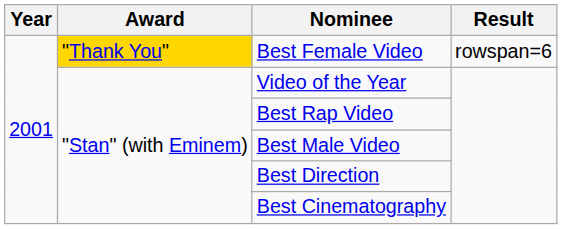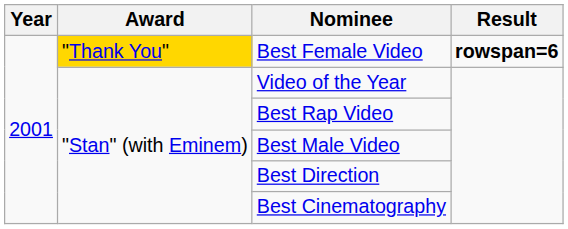Best Female Video | Result: normal -> bold
